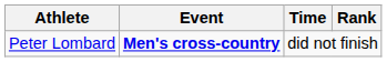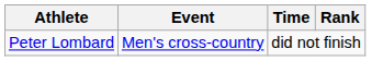Peter Lombard | Event: bold -> normal
